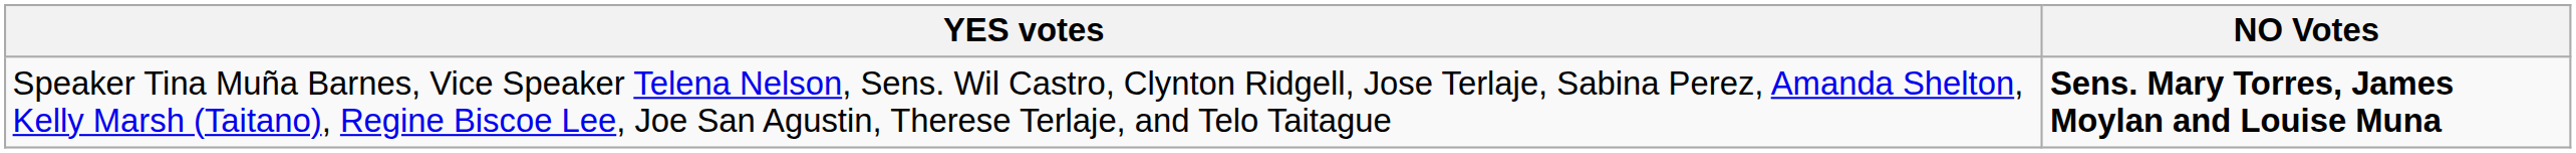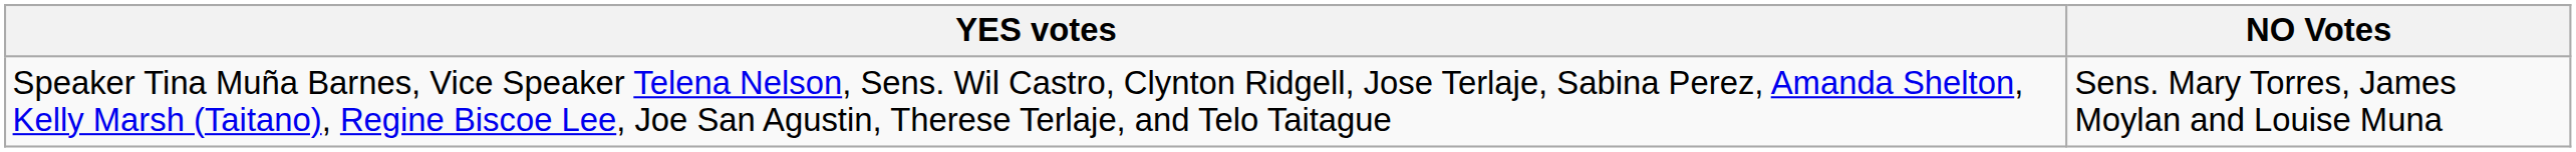row 2 | NO Votes: bold -> normal
